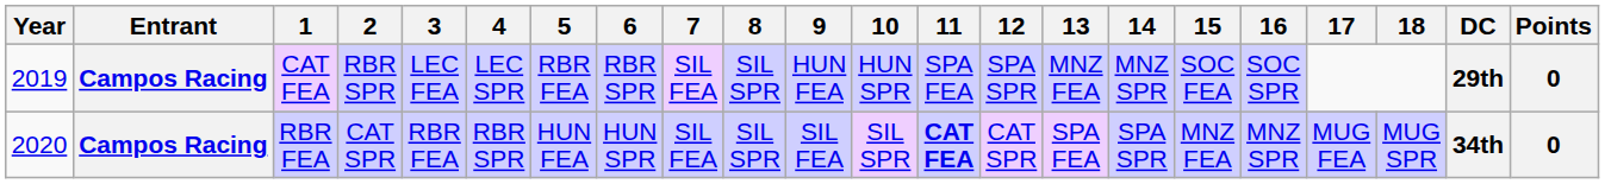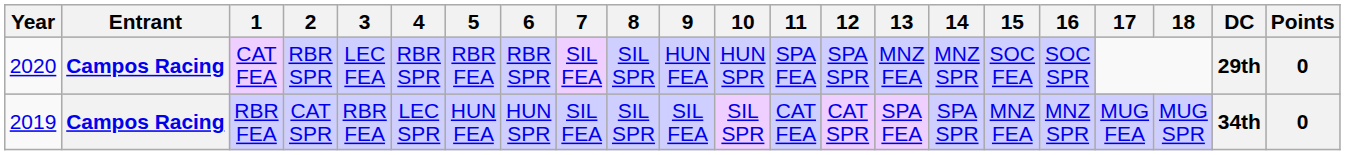row 2 | Year: 2019 -> 2020
row 2 | 4: LEC SPR -> RBR SPR
row 3 | Year: 2020 -> 2019
row 3 | 4: RBR SPR -> LEC SPR
row 3 | 11: bold -> normal
